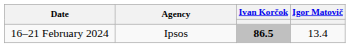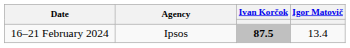16–21 February 2024 | Ivan Korčok: 86.5 -> 87.5
